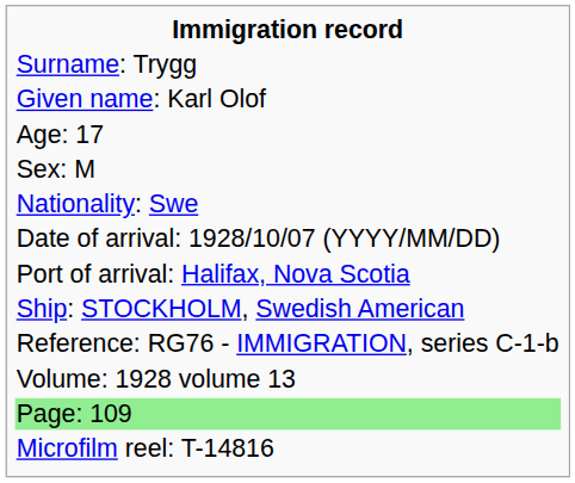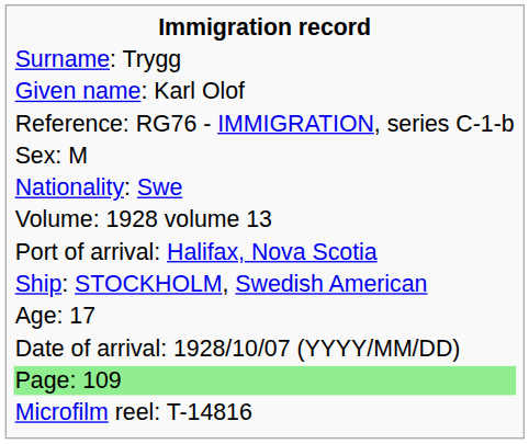row 4 | column 1: Age: 17 -> Reference: RG76 - IMMIGRATION, series C-1-b
row 7 | column 1: Date of arrival: 1928/10/07 (YYYY/MM/DD) -> Volume: 1928 volume 13
row 10 | column 1: Reference: RG76 - IMMIGRATION, series C-1-b -> Age: 17
row 11 | column 1: Volume: 1928 volume 13 -> Date of arrival: 1928/10/07 (YYYY/MM/DD)
